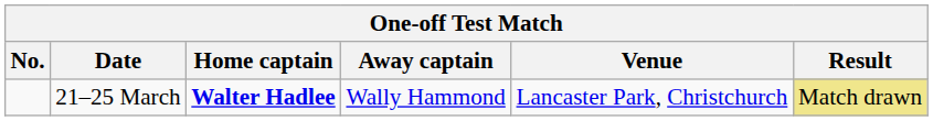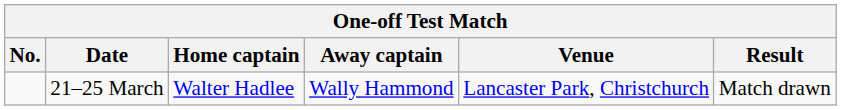21–25 March | Home captain: bold -> normal
21–25 March | Result: khaki background -> no background
